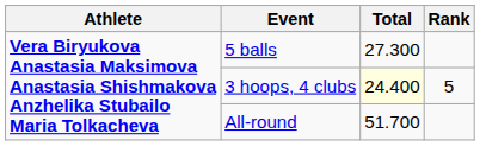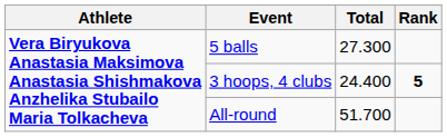3 hoops, 4 clubs | Total: lightyellow background -> no background
3 hoops, 4 clubs | Rank: normal -> bold
